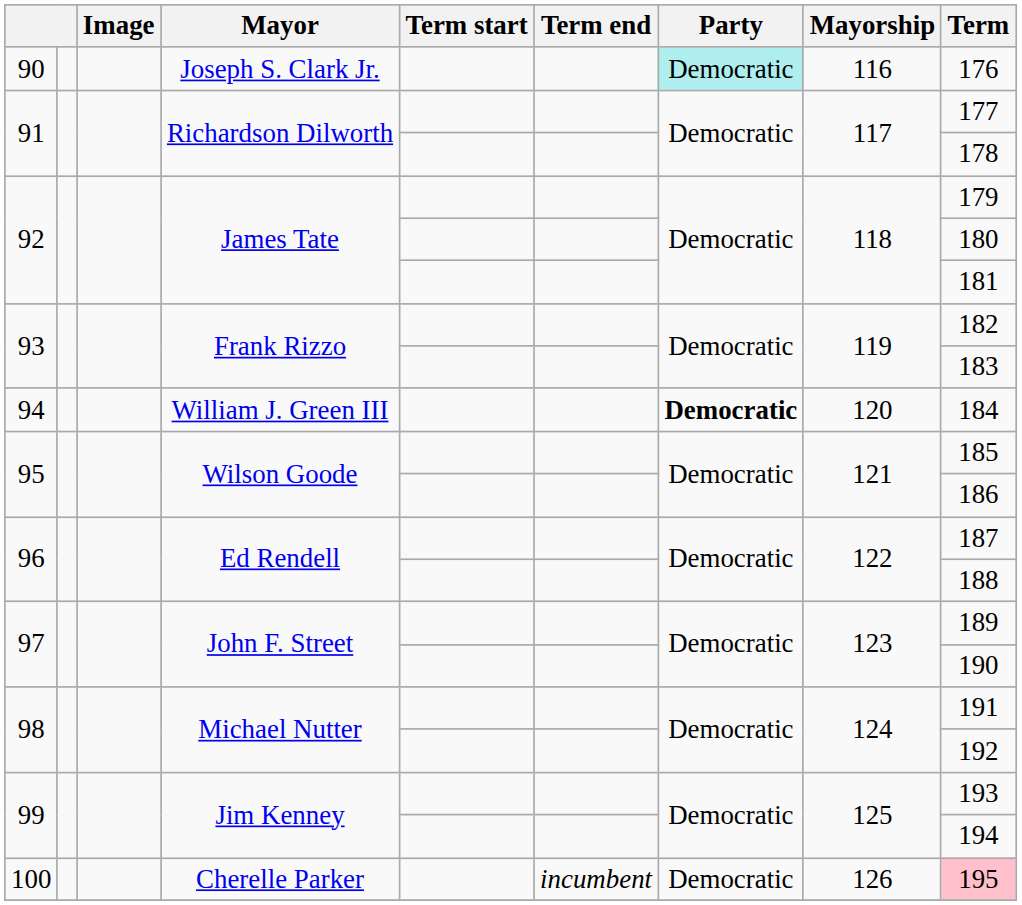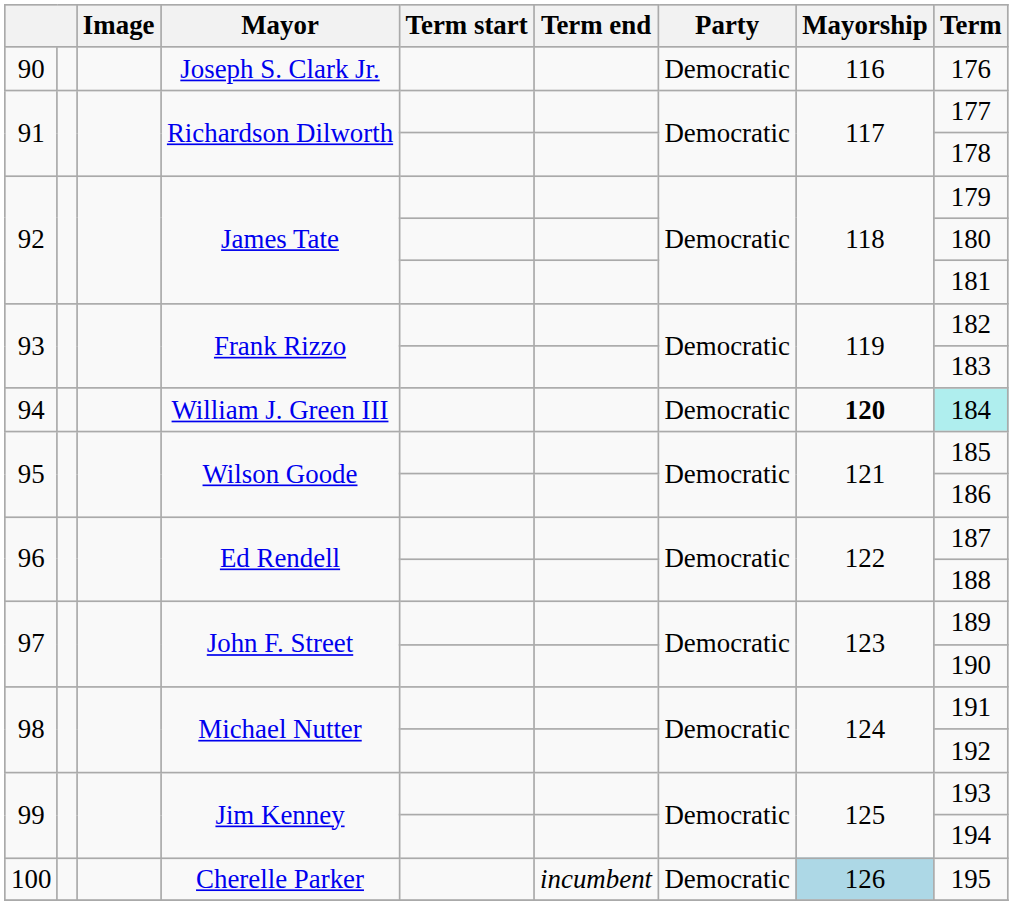90 | Party: paleturquoise background -> no background
94 | Party: bold -> normal
94 | Mayorship: normal -> bold
94 | Term: no background -> paleturquoise background
100 | Mayorship: no background -> lightblue background
100 | Term: pink background -> no background
